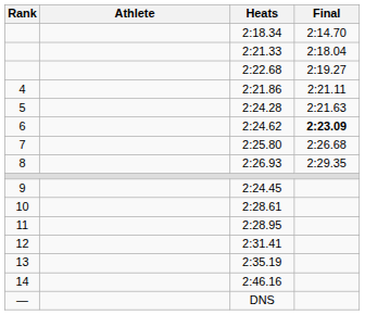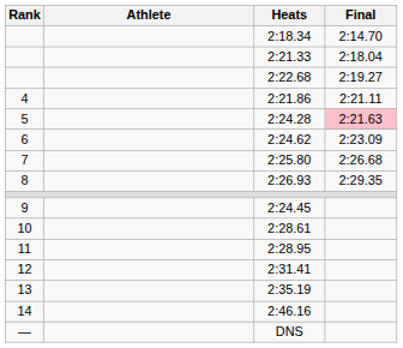2:24.28 | Final: no background -> pink background
2:24.62 | Final: bold -> normal
